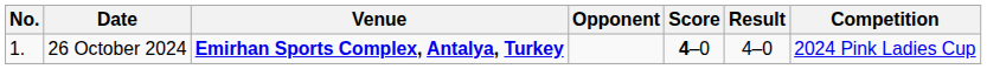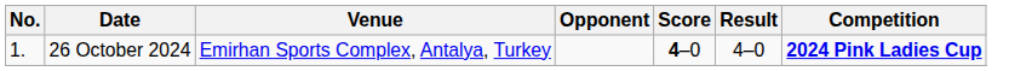26 October 2024 | Venue: bold -> normal
26 October 2024 | Competition: normal -> bold
